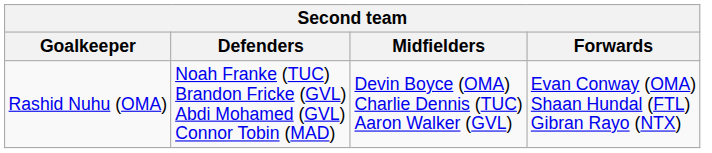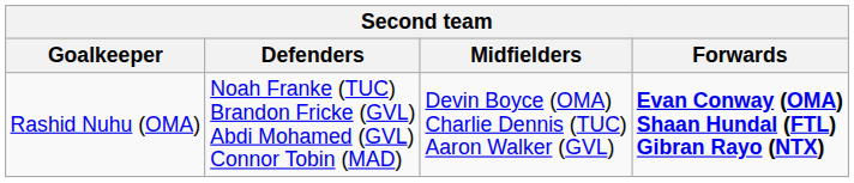Rashid Nuhu (OMA) | Forwards: normal -> bold
